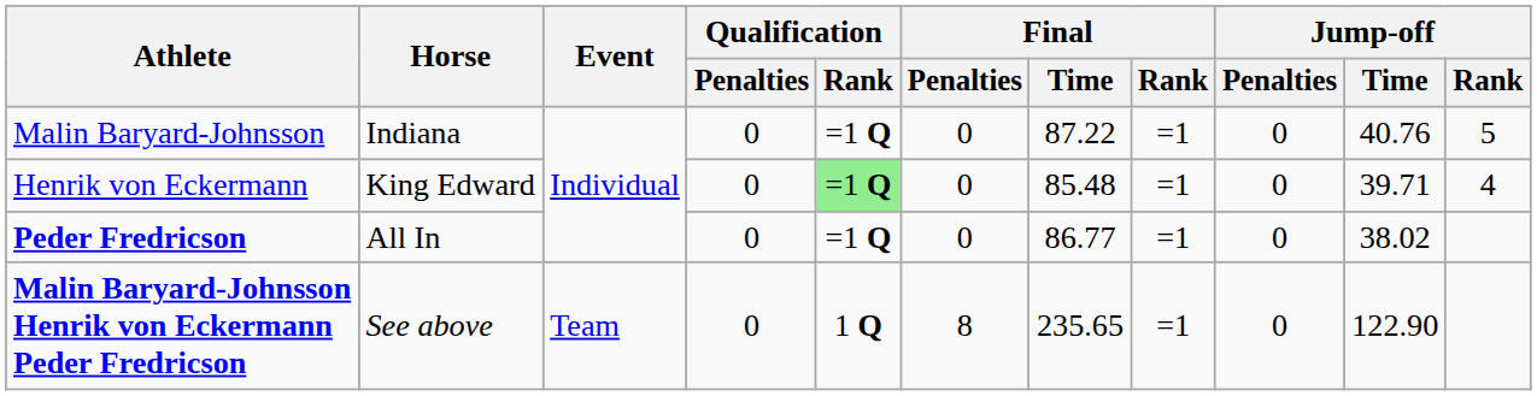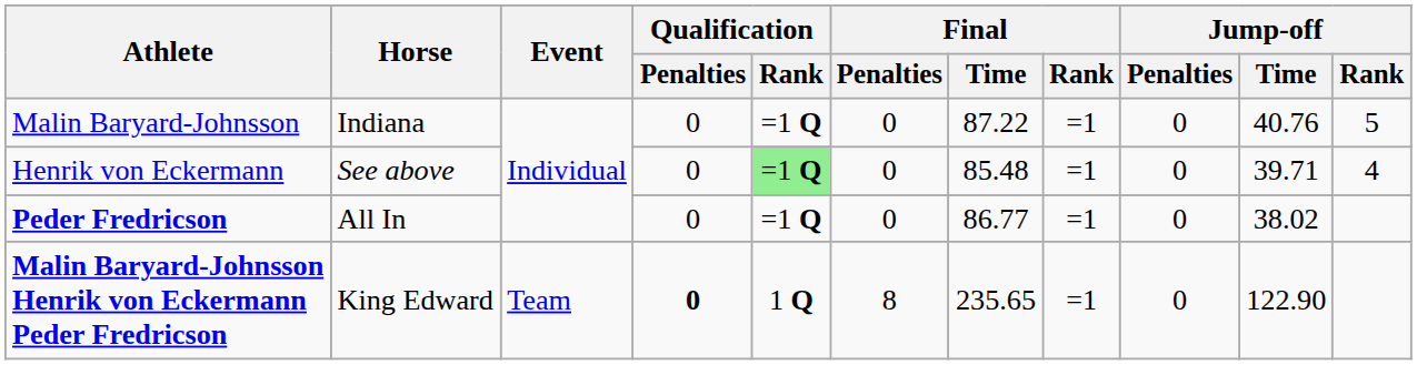Henrik von Eckermann | Horse: King Edward -> See above
Malin Baryard-Johnsson Henrik von Eckermann Peder Fredricson | Horse: See above -> King Edward
Malin Baryard-Johnsson Henrik von Eckermann Peder Fredricson | Qualification / Penalties: normal -> bold
